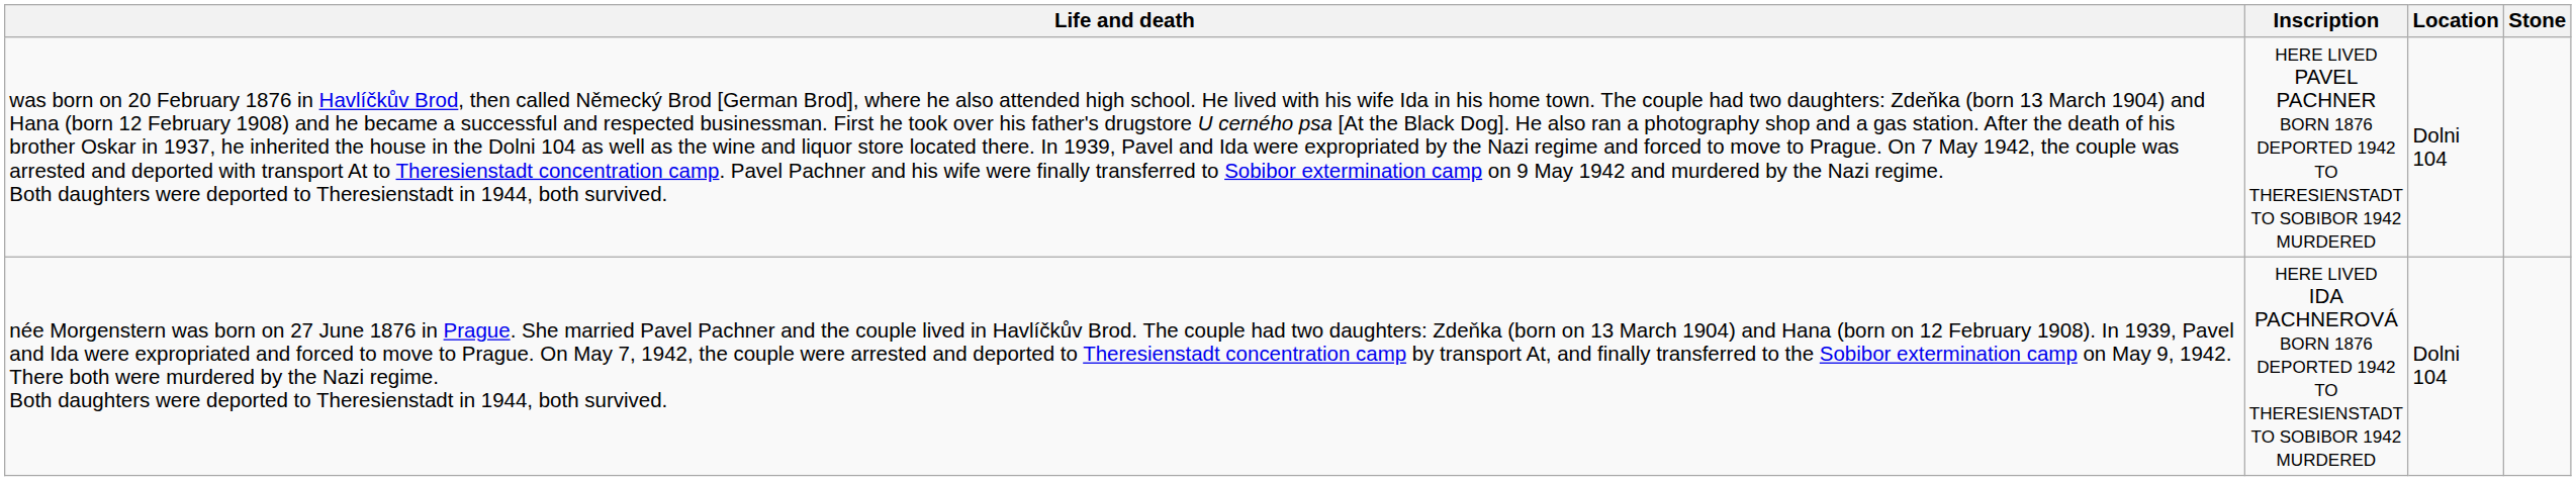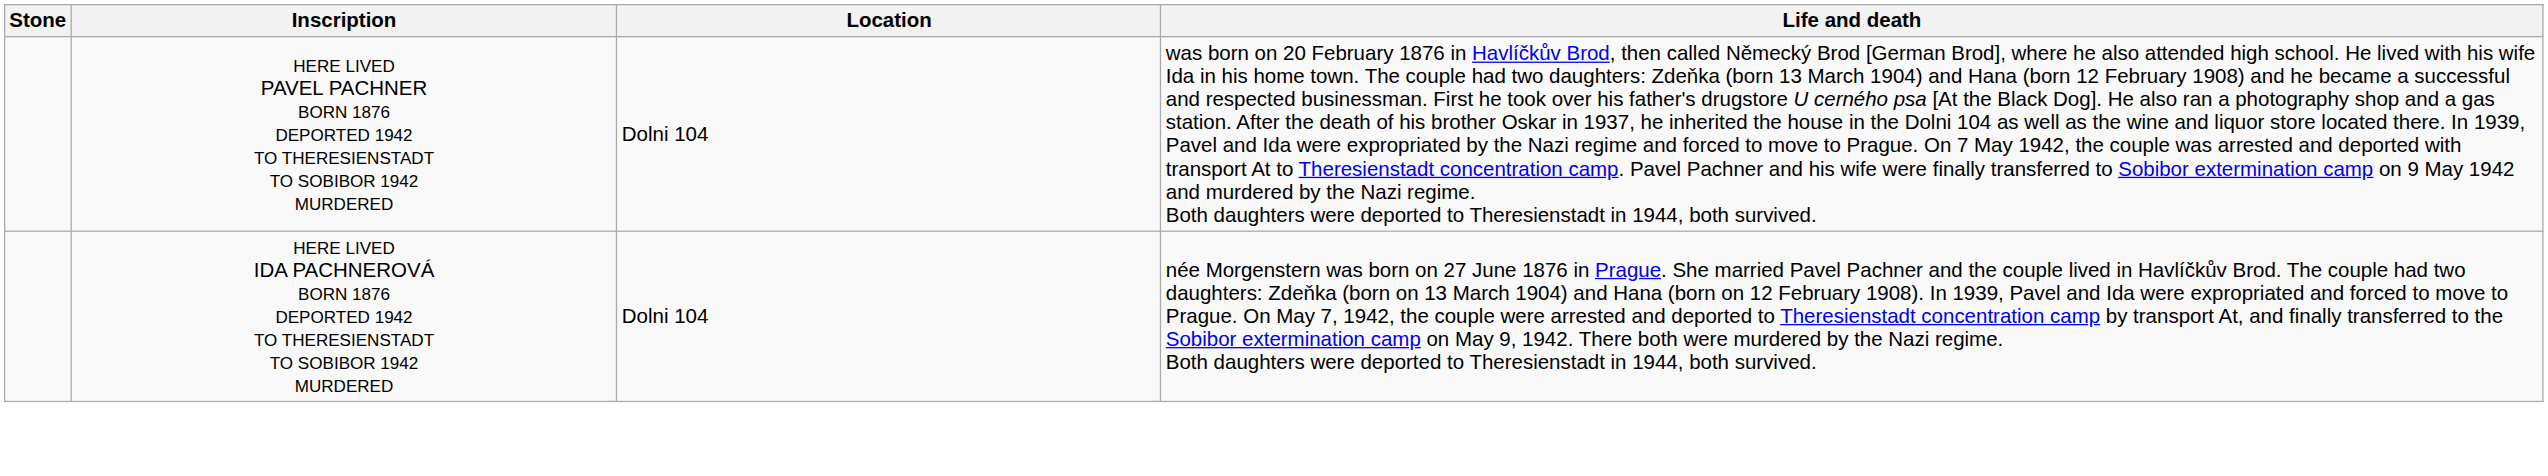columns swapped: Stone <-> Life and death
